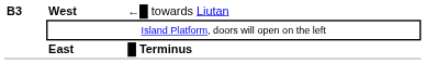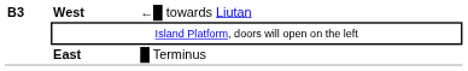East | column 3: bold -> normal
